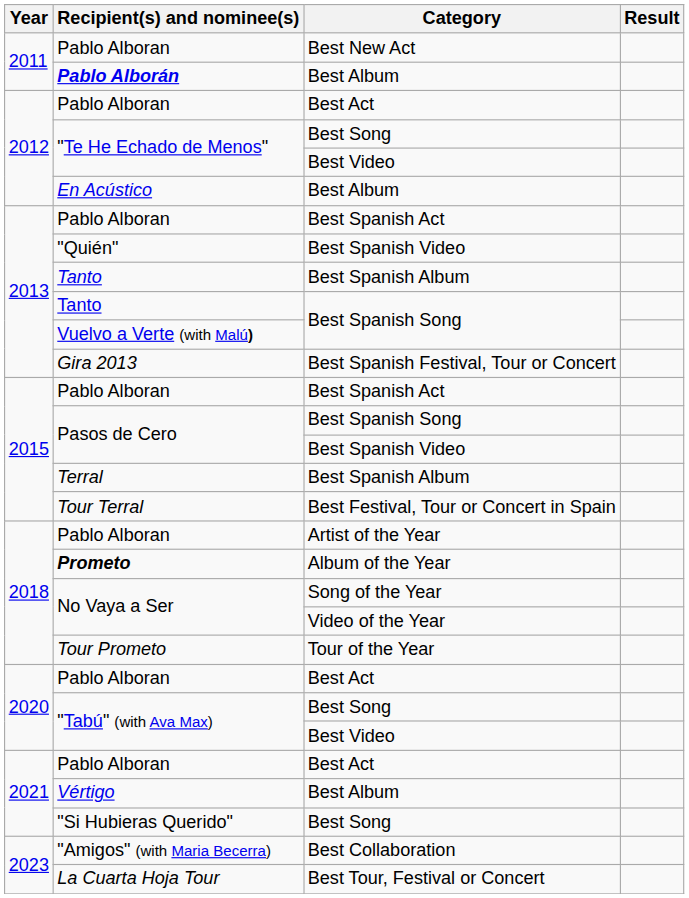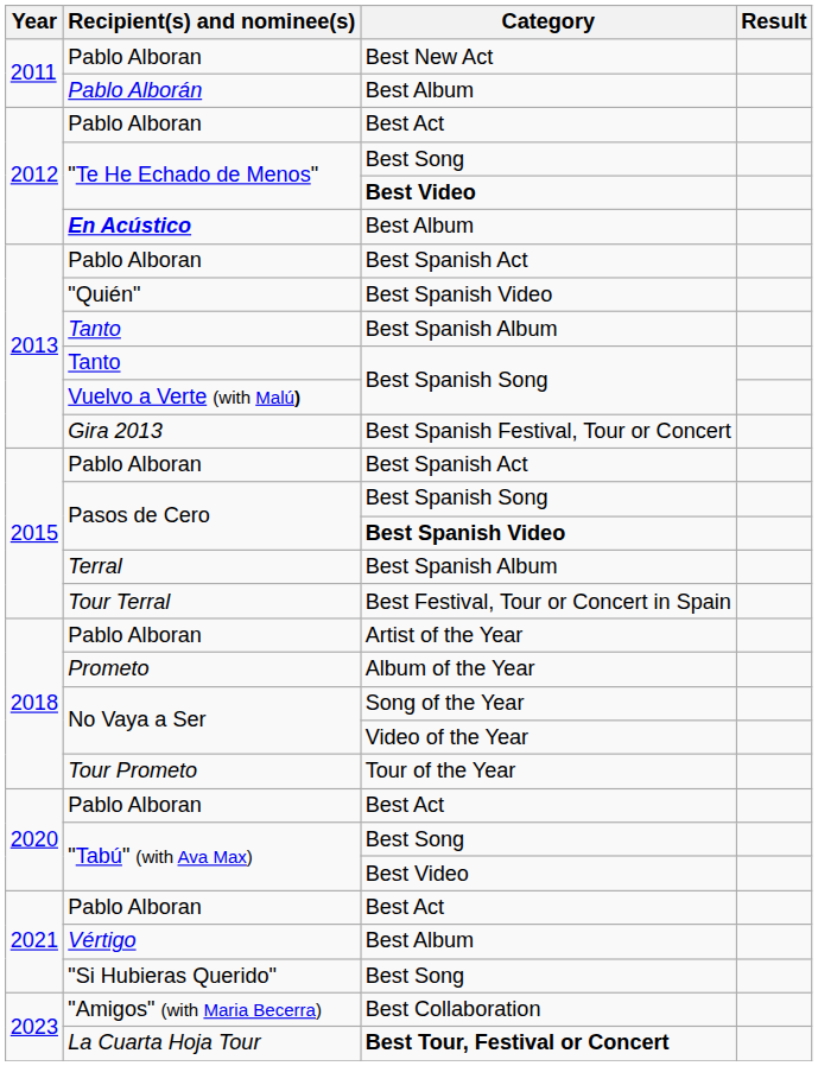Pablo Alborán | Recipient(s) and nominee(s): bold -> normal
"Te He Echado de Menos" / Best Video | Category: normal -> bold
En Acústico | Recipient(s) and nominee(s): normal -> bold
Pasos de Cero / Best Spanish Video | Category: normal -> bold
Prometo | Recipient(s) and nominee(s): bold -> normal
La Cuarta Hoja Tour | Category: normal -> bold
